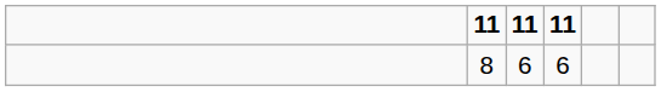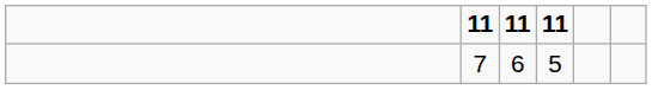row 2 | column 2: 8 -> 7
row 2 | column 4: 6 -> 5
